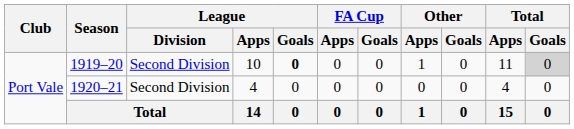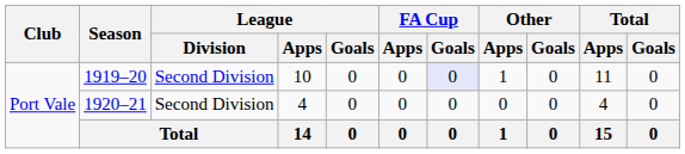1919–20 | League / Goals: bold -> normal
1919–20 | FA Cup / Goals: no background -> lavender background
1919–20 | Total / Goals: lightgrey background -> no background
